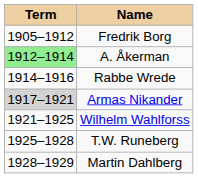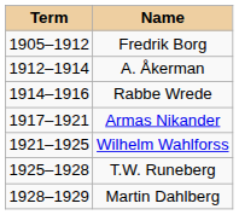A. Åkerman | Term: lightgreen background -> no background
Armas Nikander | Term: lightgrey background -> no background
